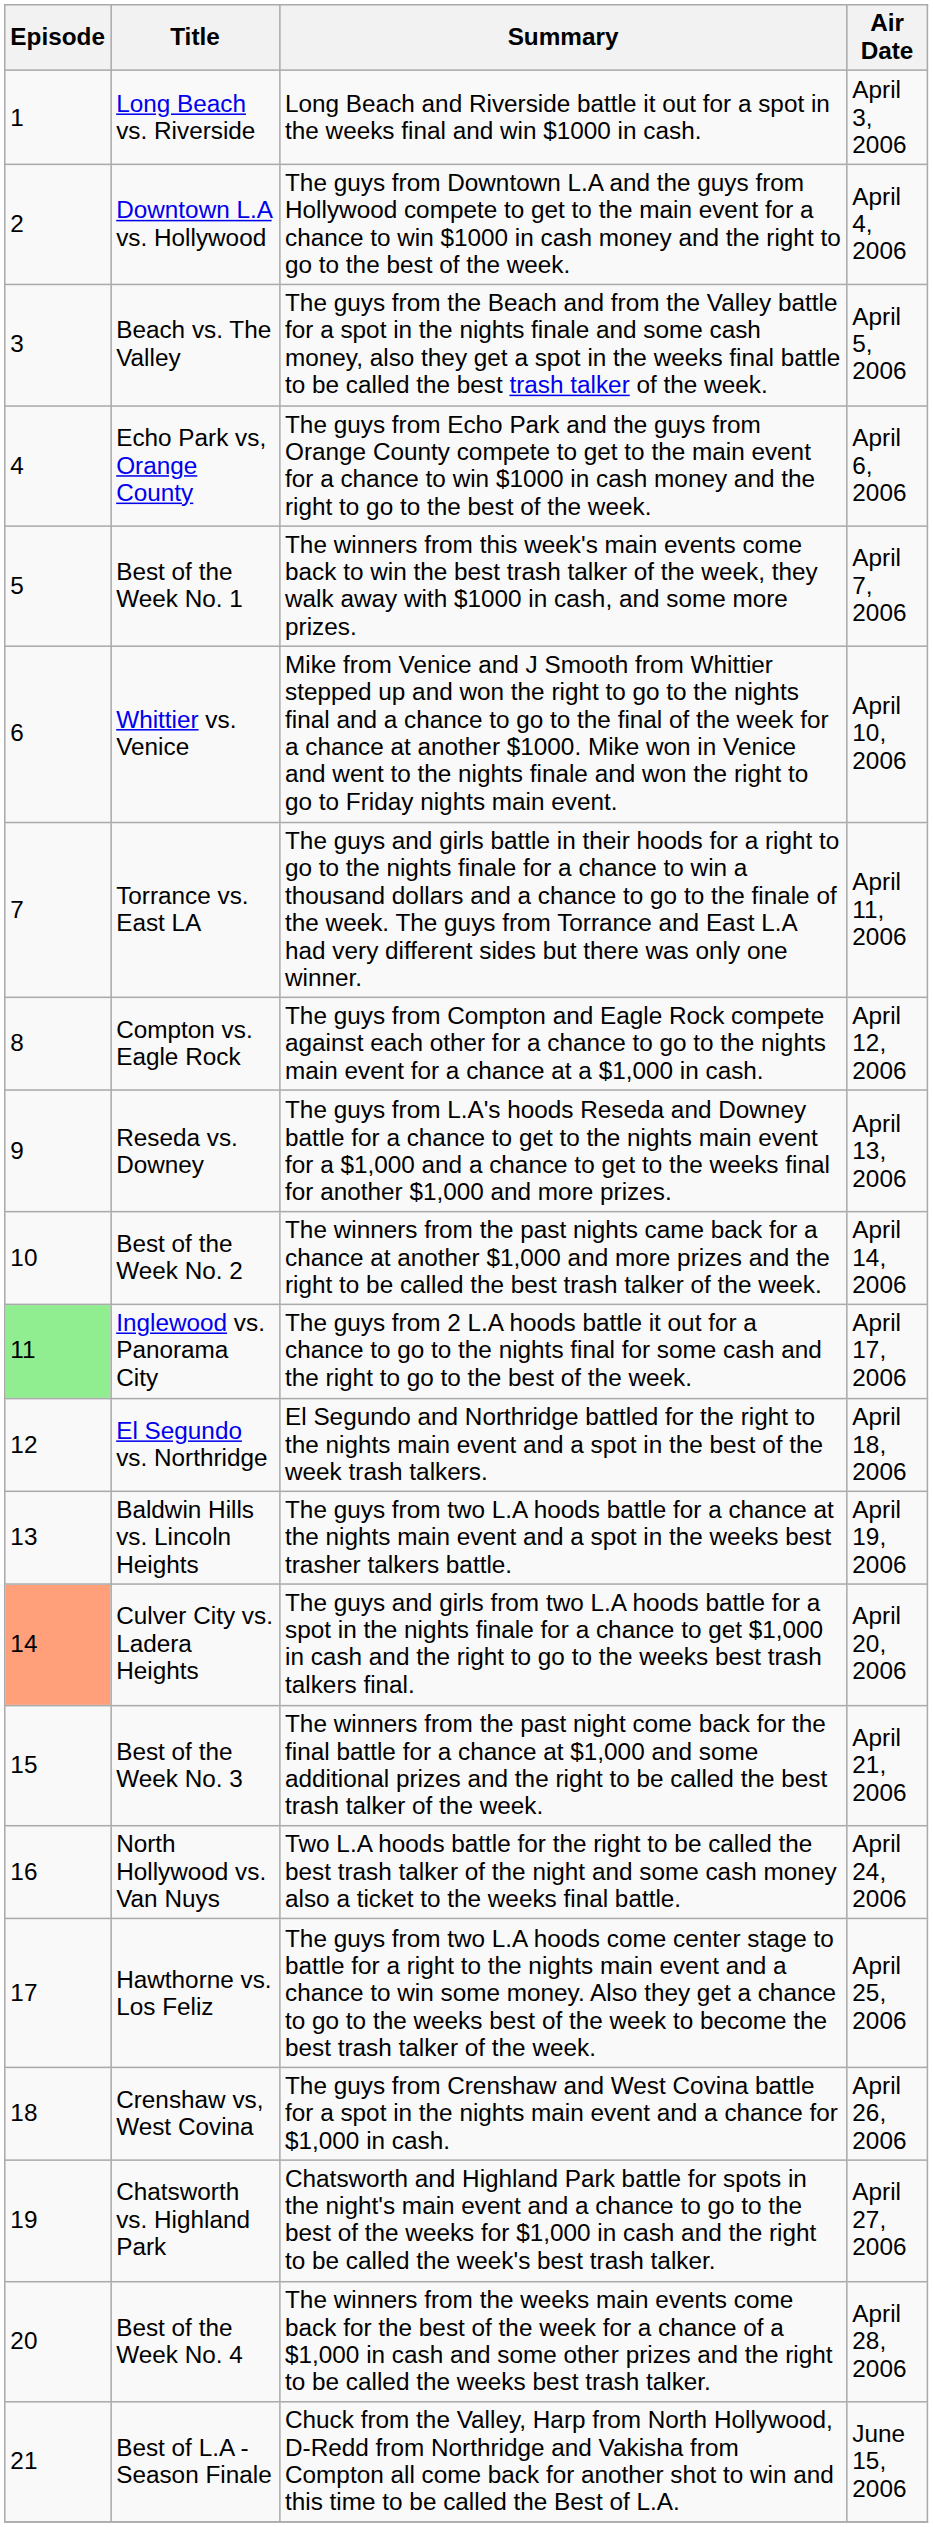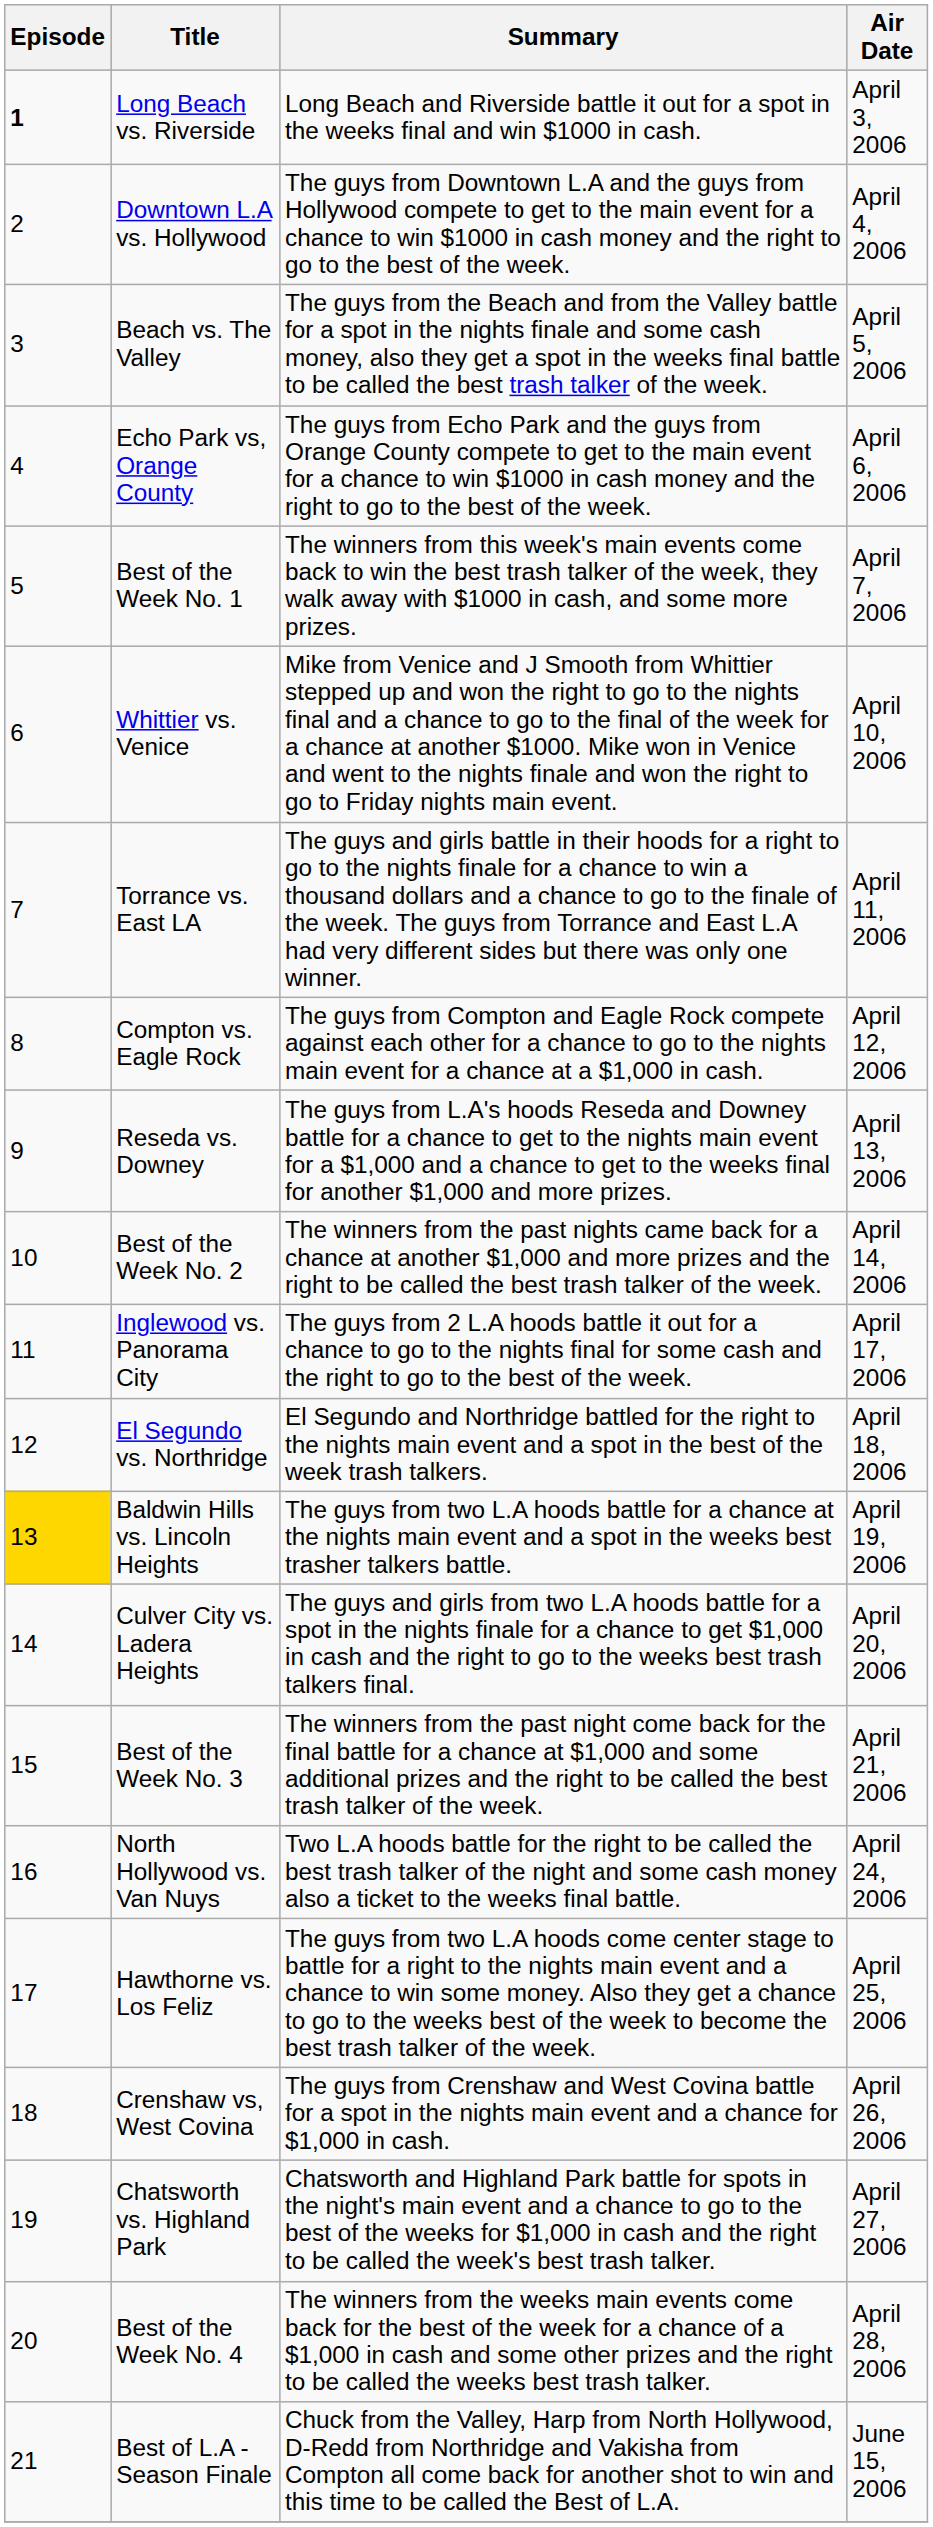Long Beach vs. Riverside | Episode: normal -> bold
Inglewood vs. Panorama City | Episode: lightgreen background -> no background
Baldwin Hills vs. Lincoln Heights | Episode: no background -> gold background
Culver City vs. Ladera Heights | Episode: lightsalmon background -> no background
